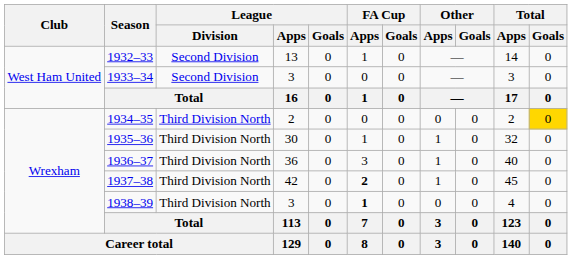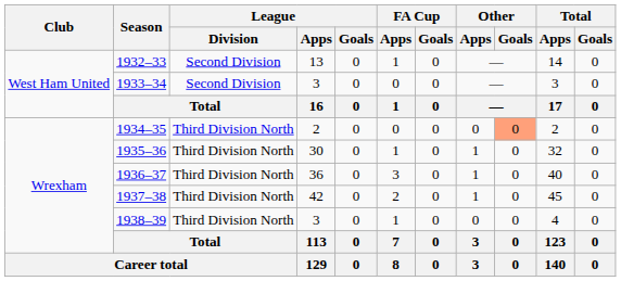1934–35 | Other / Goals: no background -> lightsalmon background
1934–35 | Total / Goals: gold background -> no background
1937–38 | FA Cup / Apps: bold -> normal
1938–39 | FA Cup / Apps: bold -> normal
